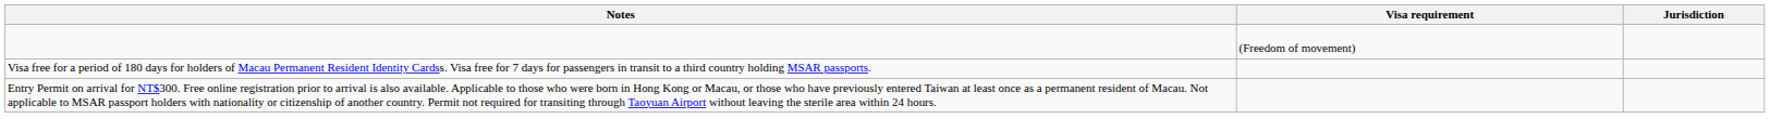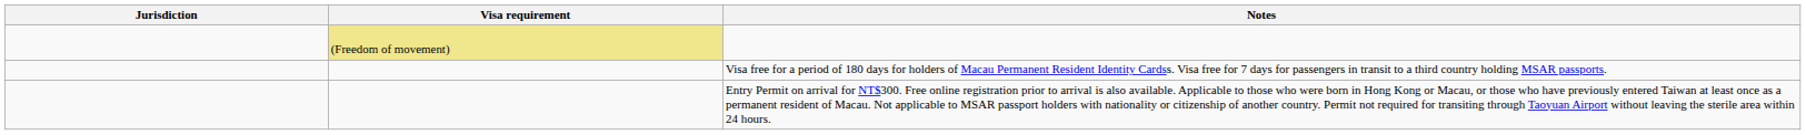columns swapped: Jurisdiction <-> Notes
row 2 | Visa requirement: no background -> khaki background
